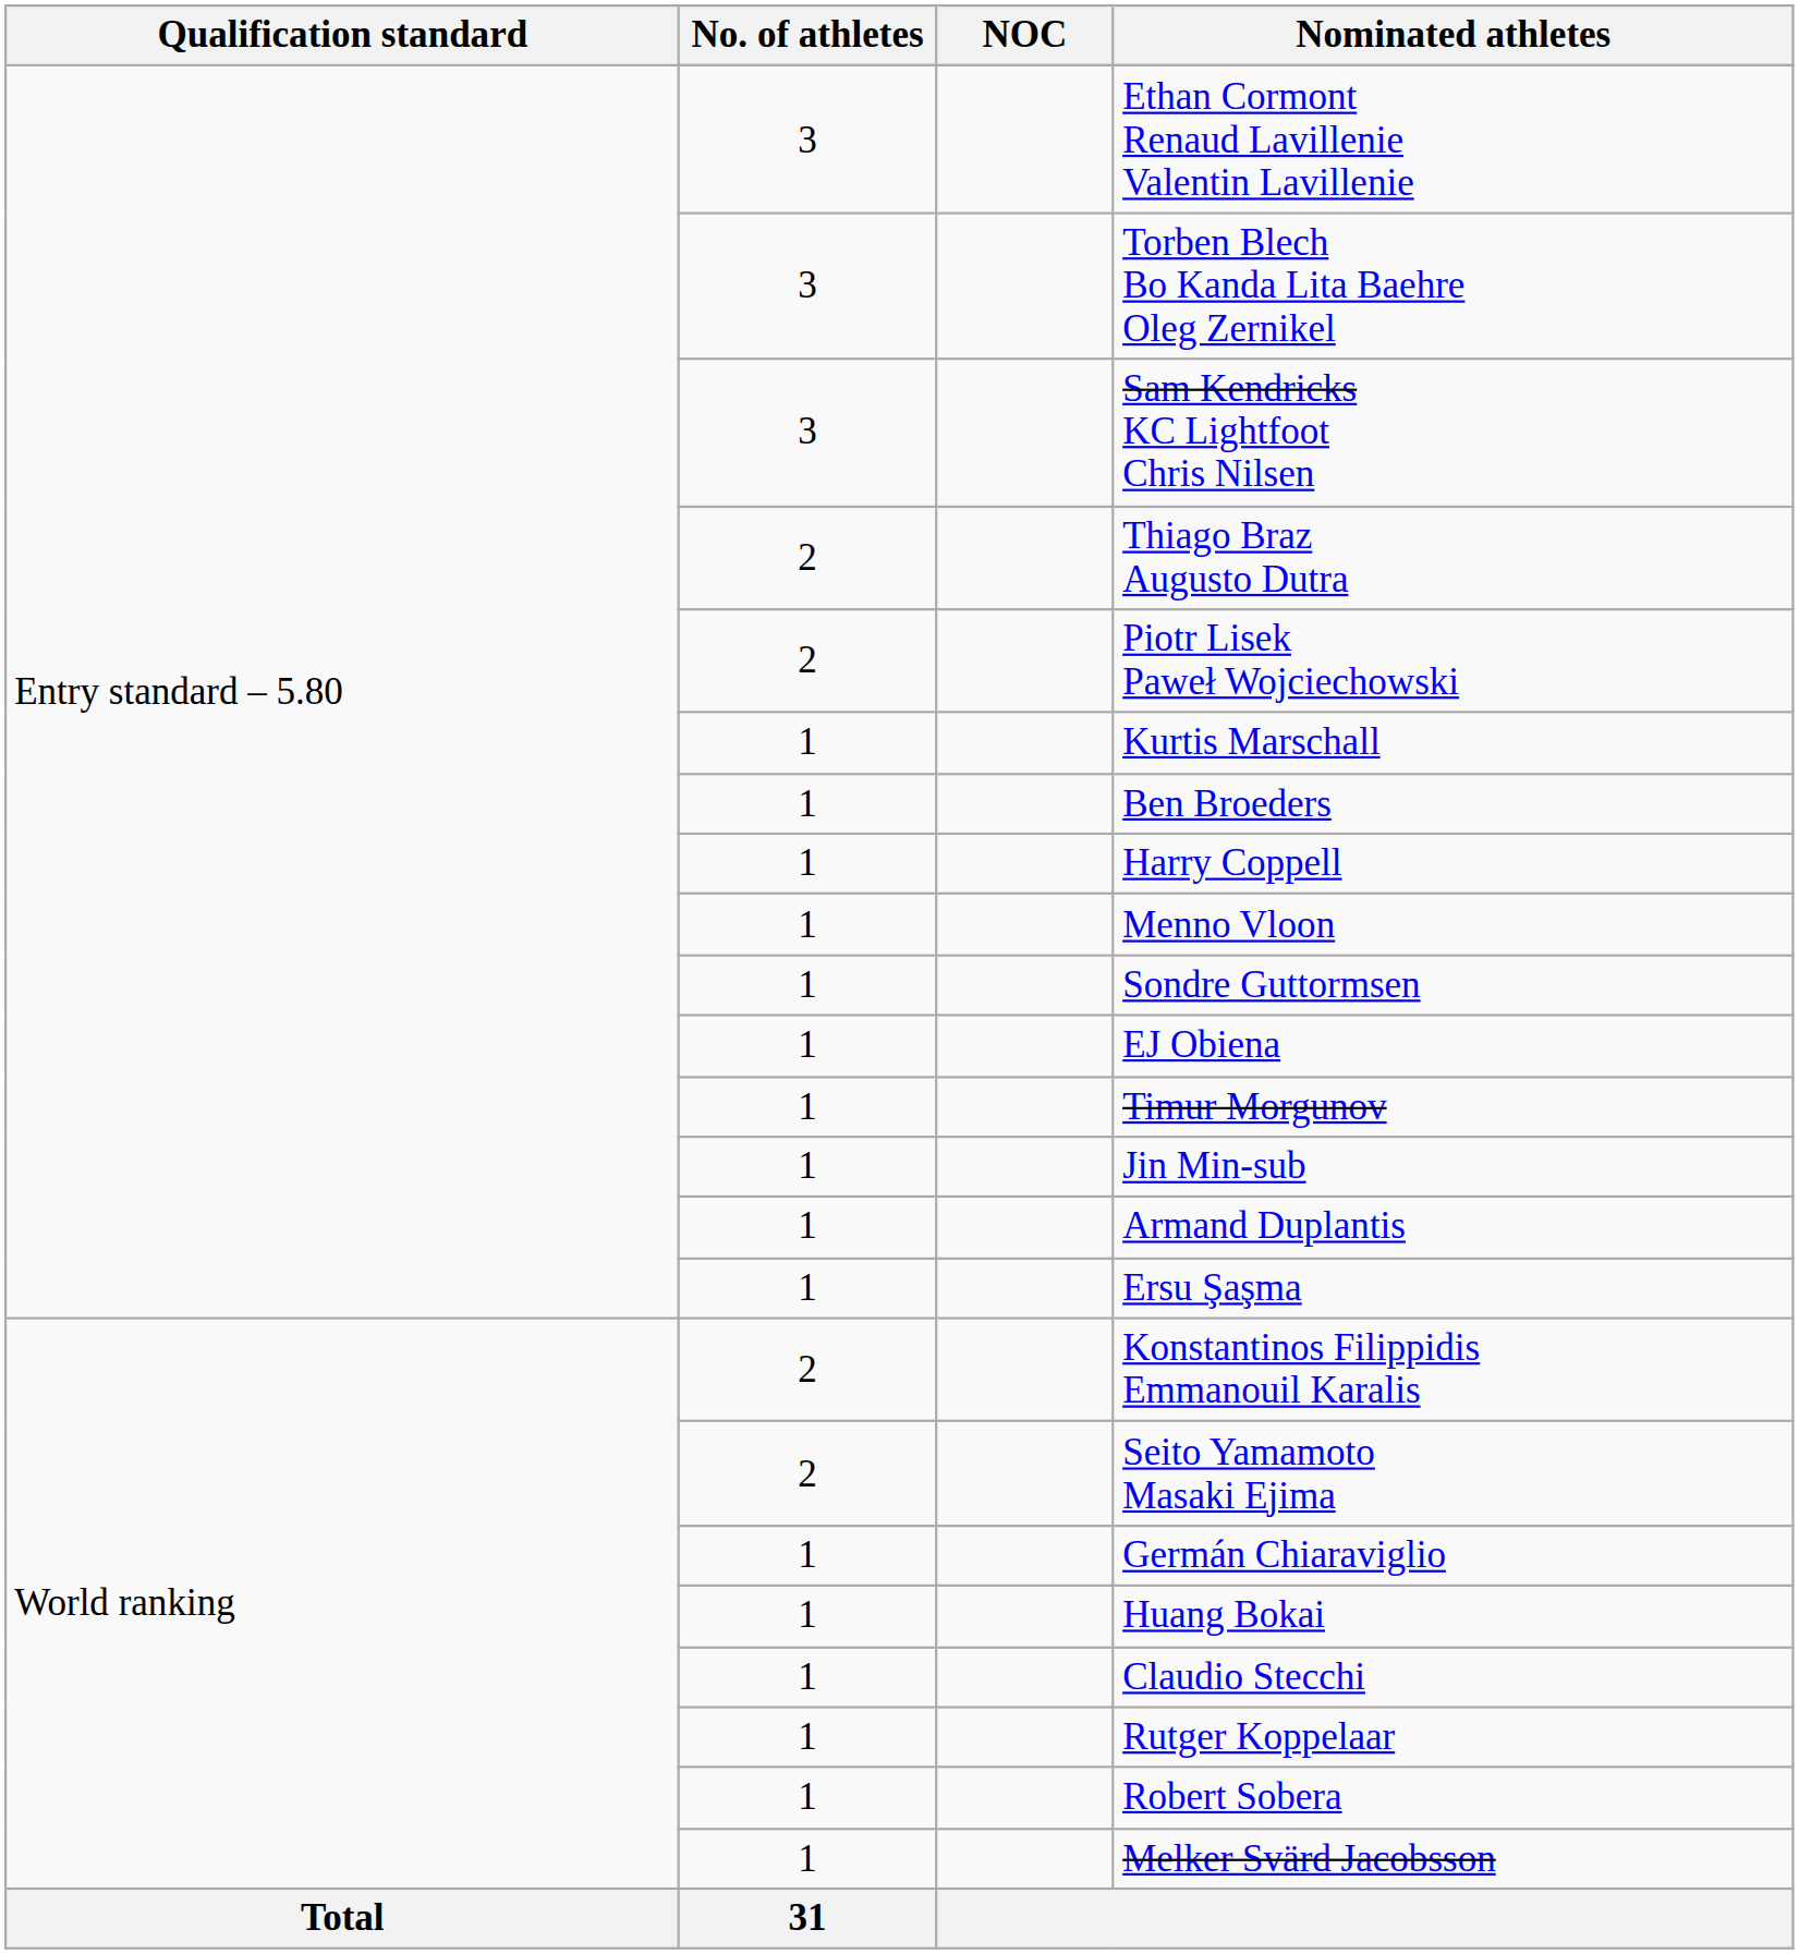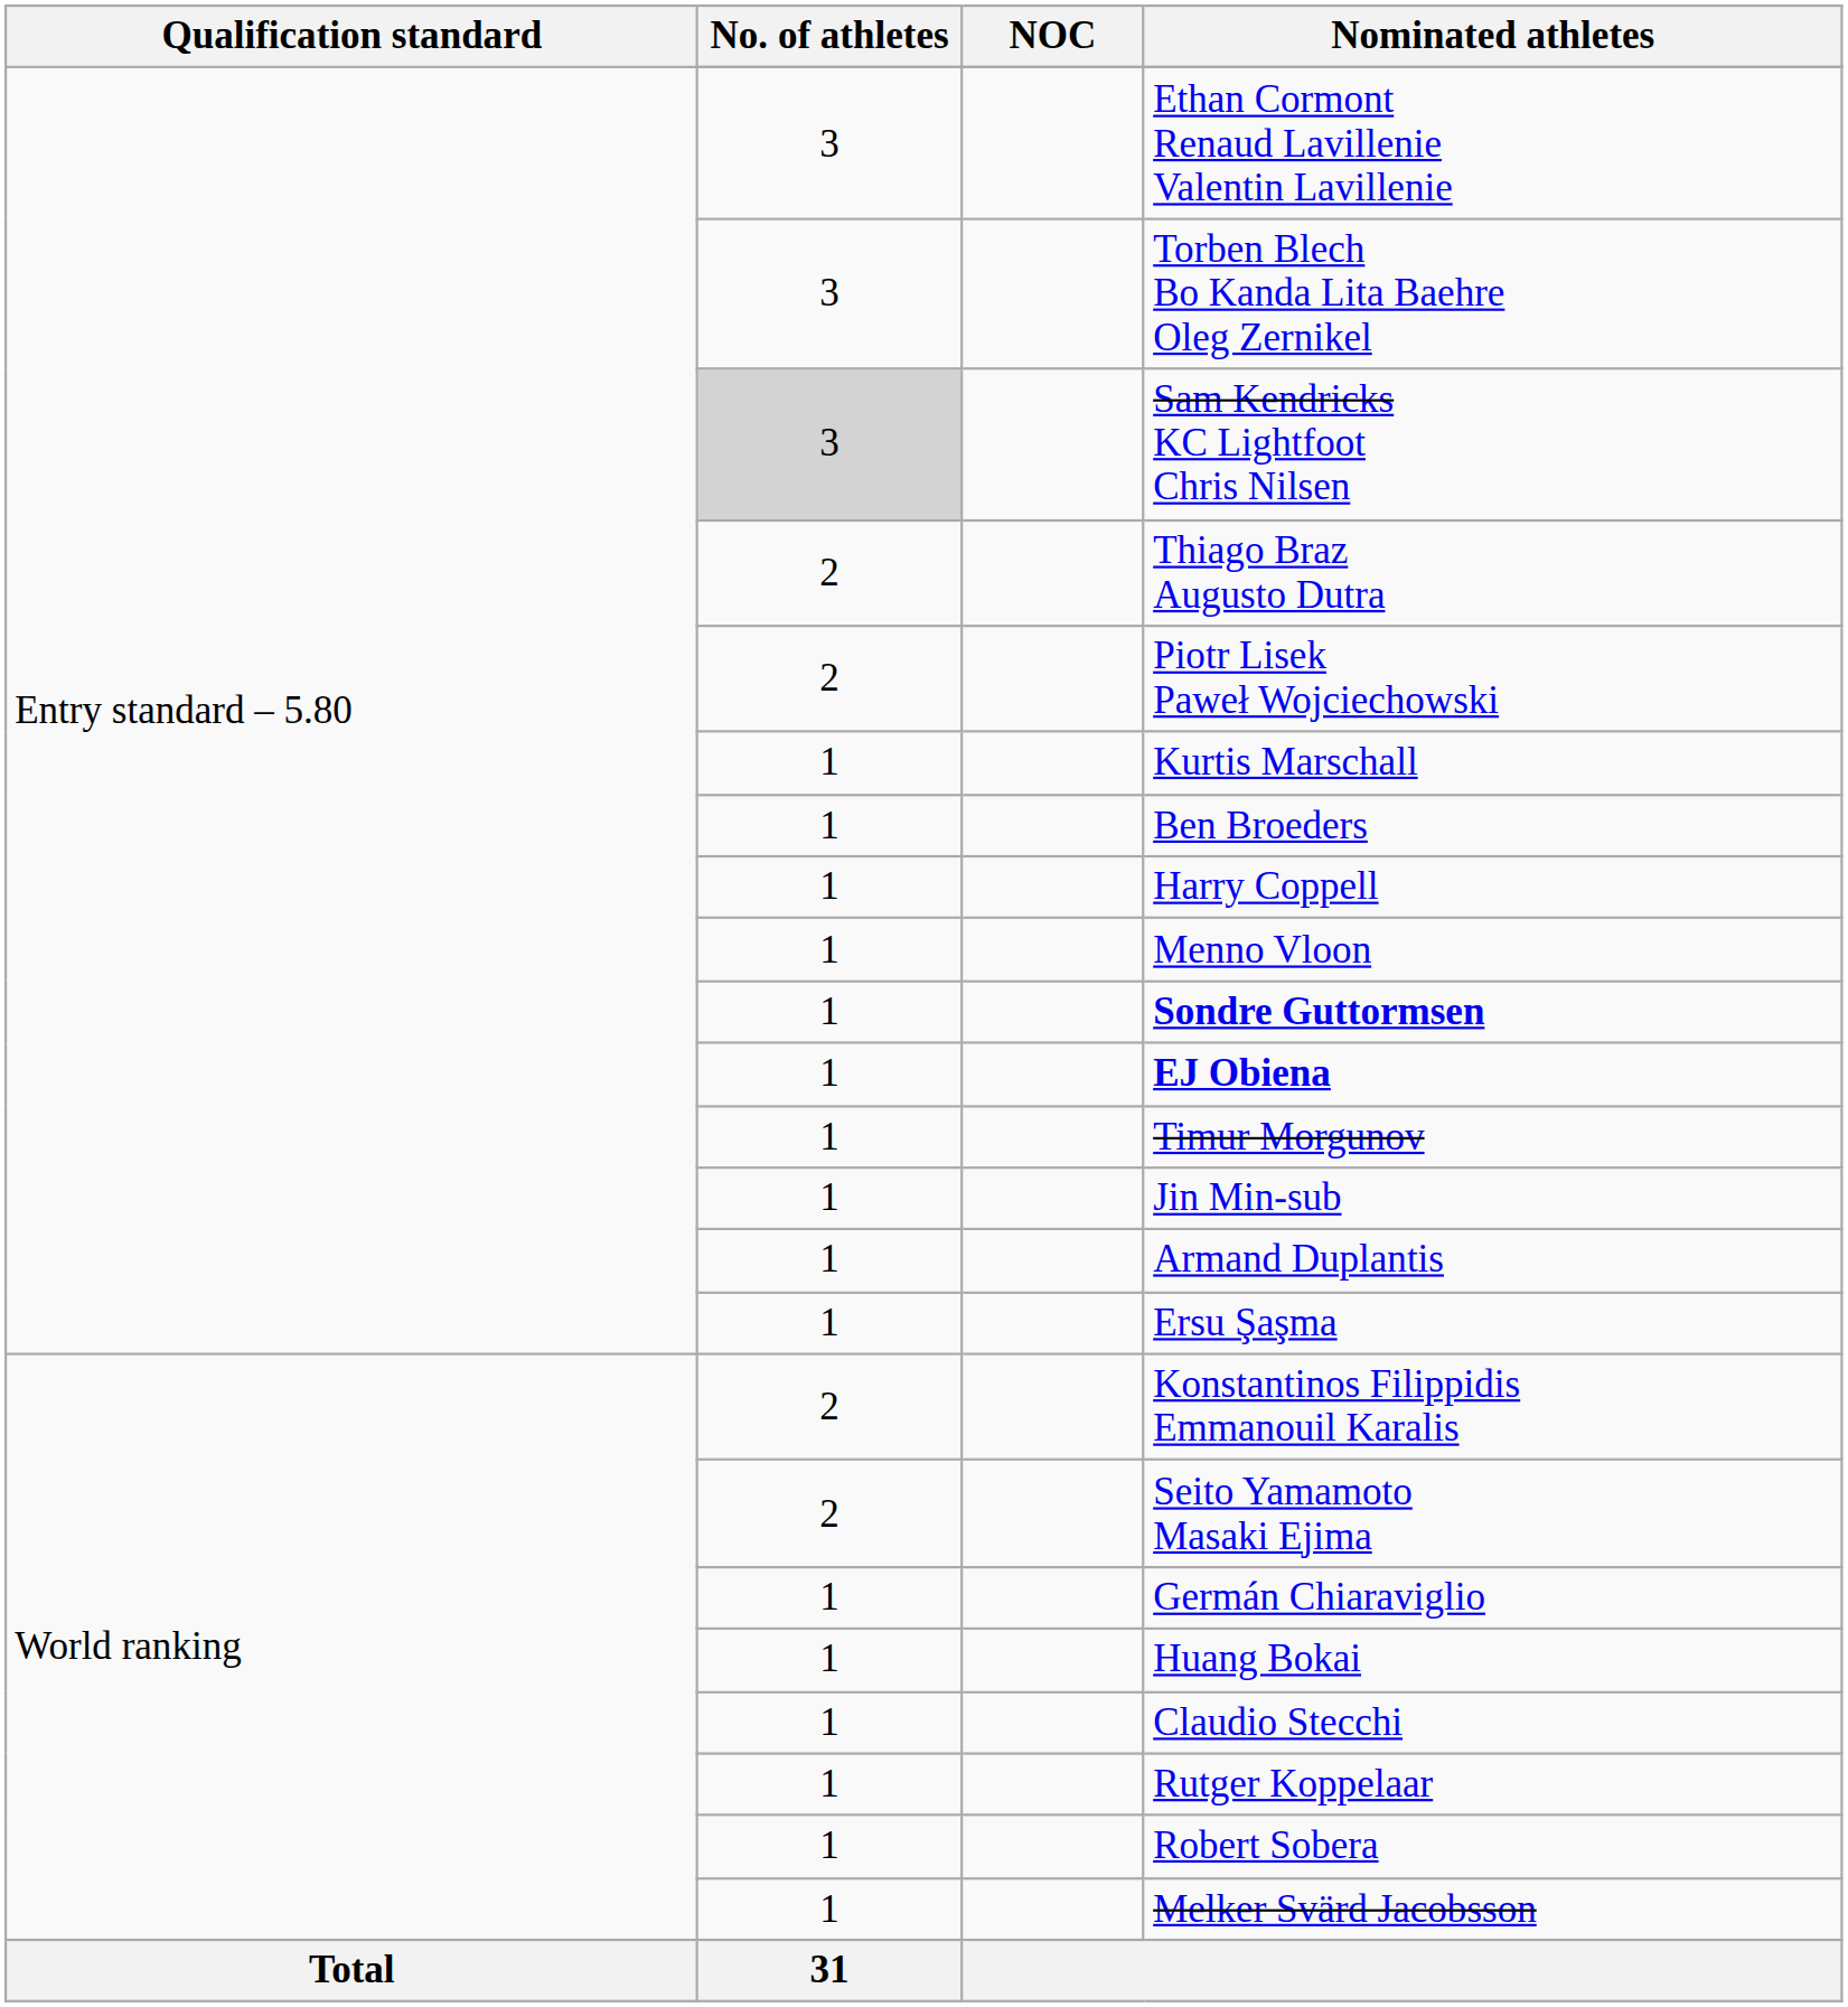Sam Kendricks KC Lightfoot Chris Nilsen | No. of athletes: no background -> lightgrey background
Sondre Guttormsen | Nominated athletes: normal -> bold
EJ Obiena | Nominated athletes: normal -> bold
